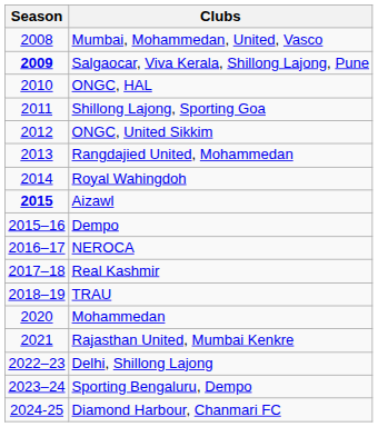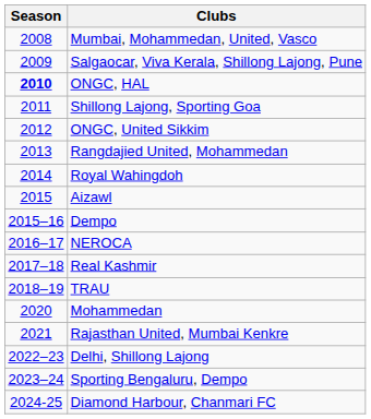Salgaocar, Viva Kerala, Shillong Lajong, Pune | Season: bold -> normal
ONGC, HAL | Season: normal -> bold
Aizawl | Season: bold -> normal
